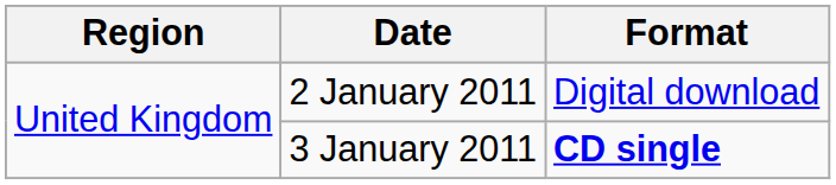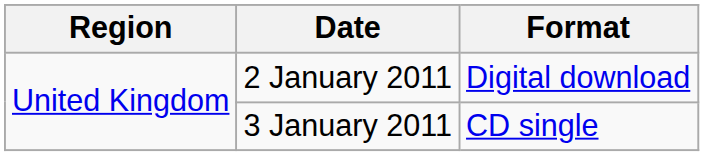3 January 2011 | Format: bold -> normal
